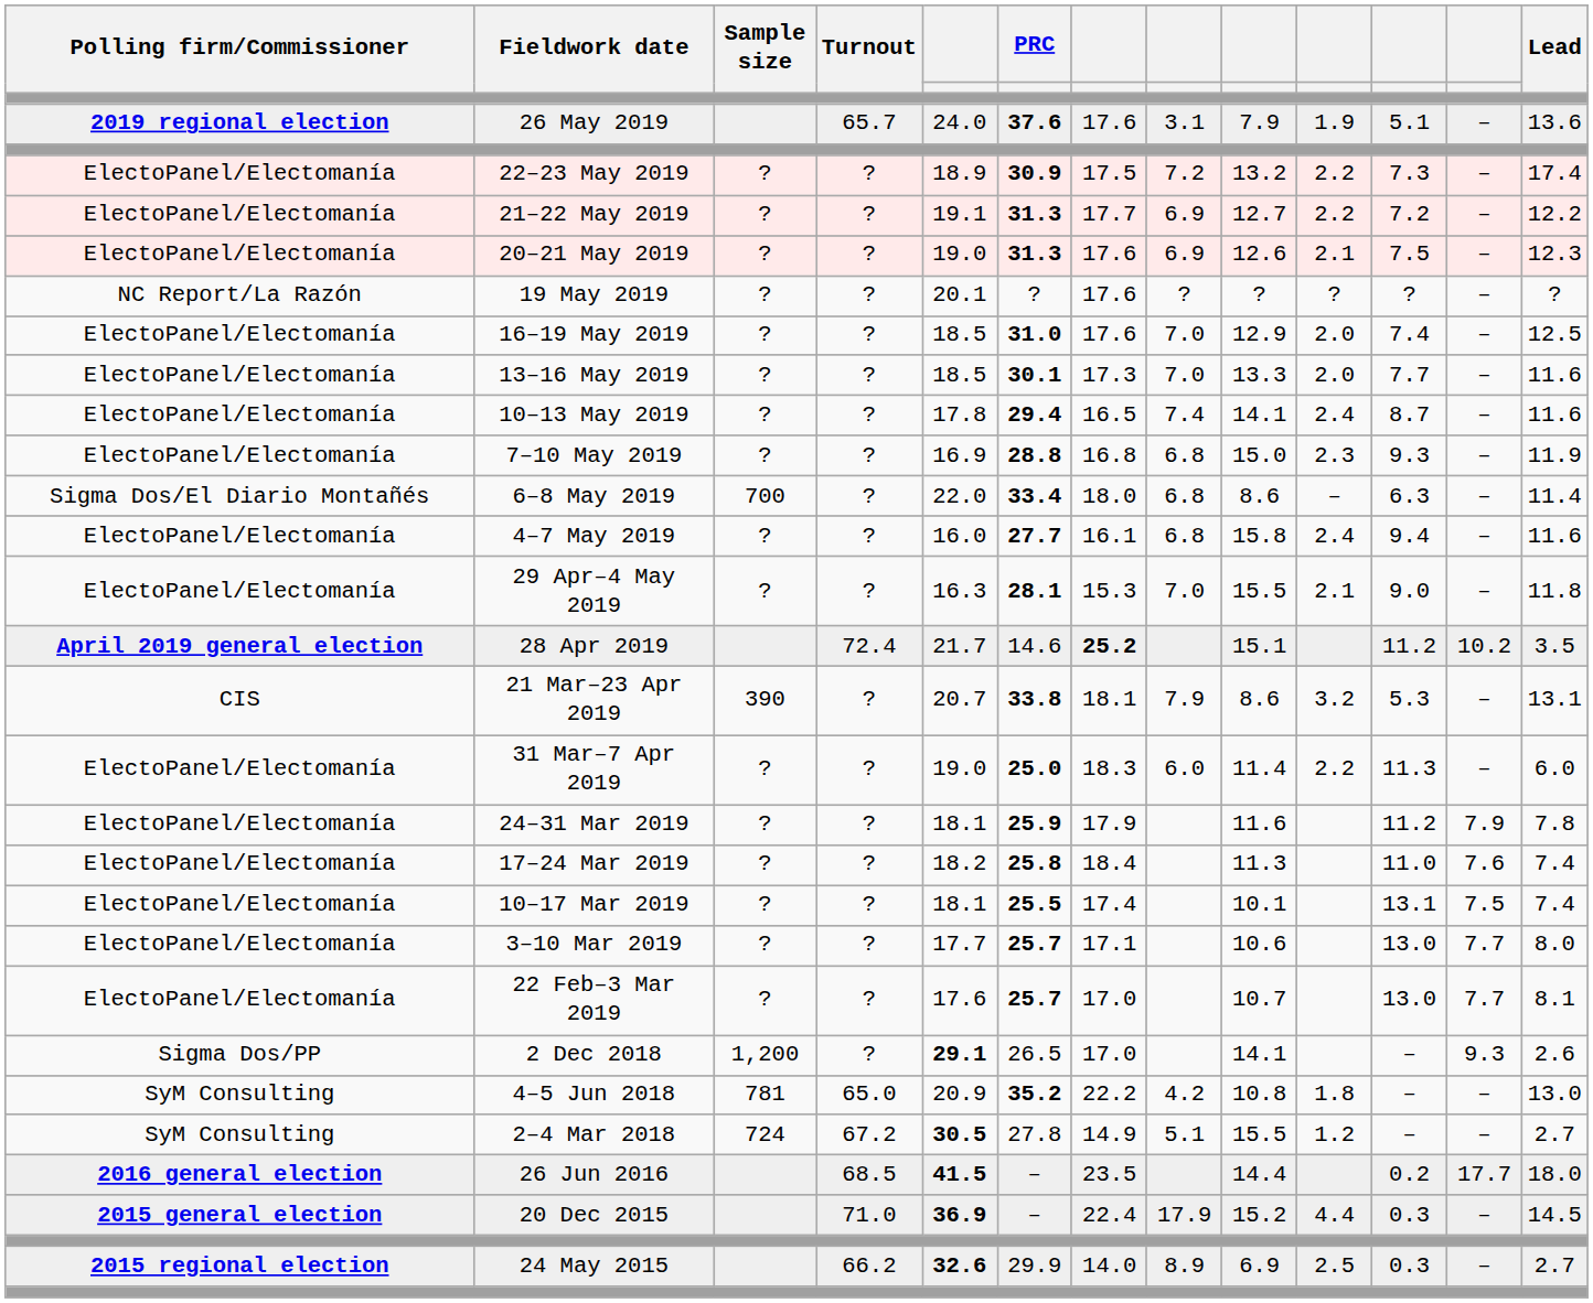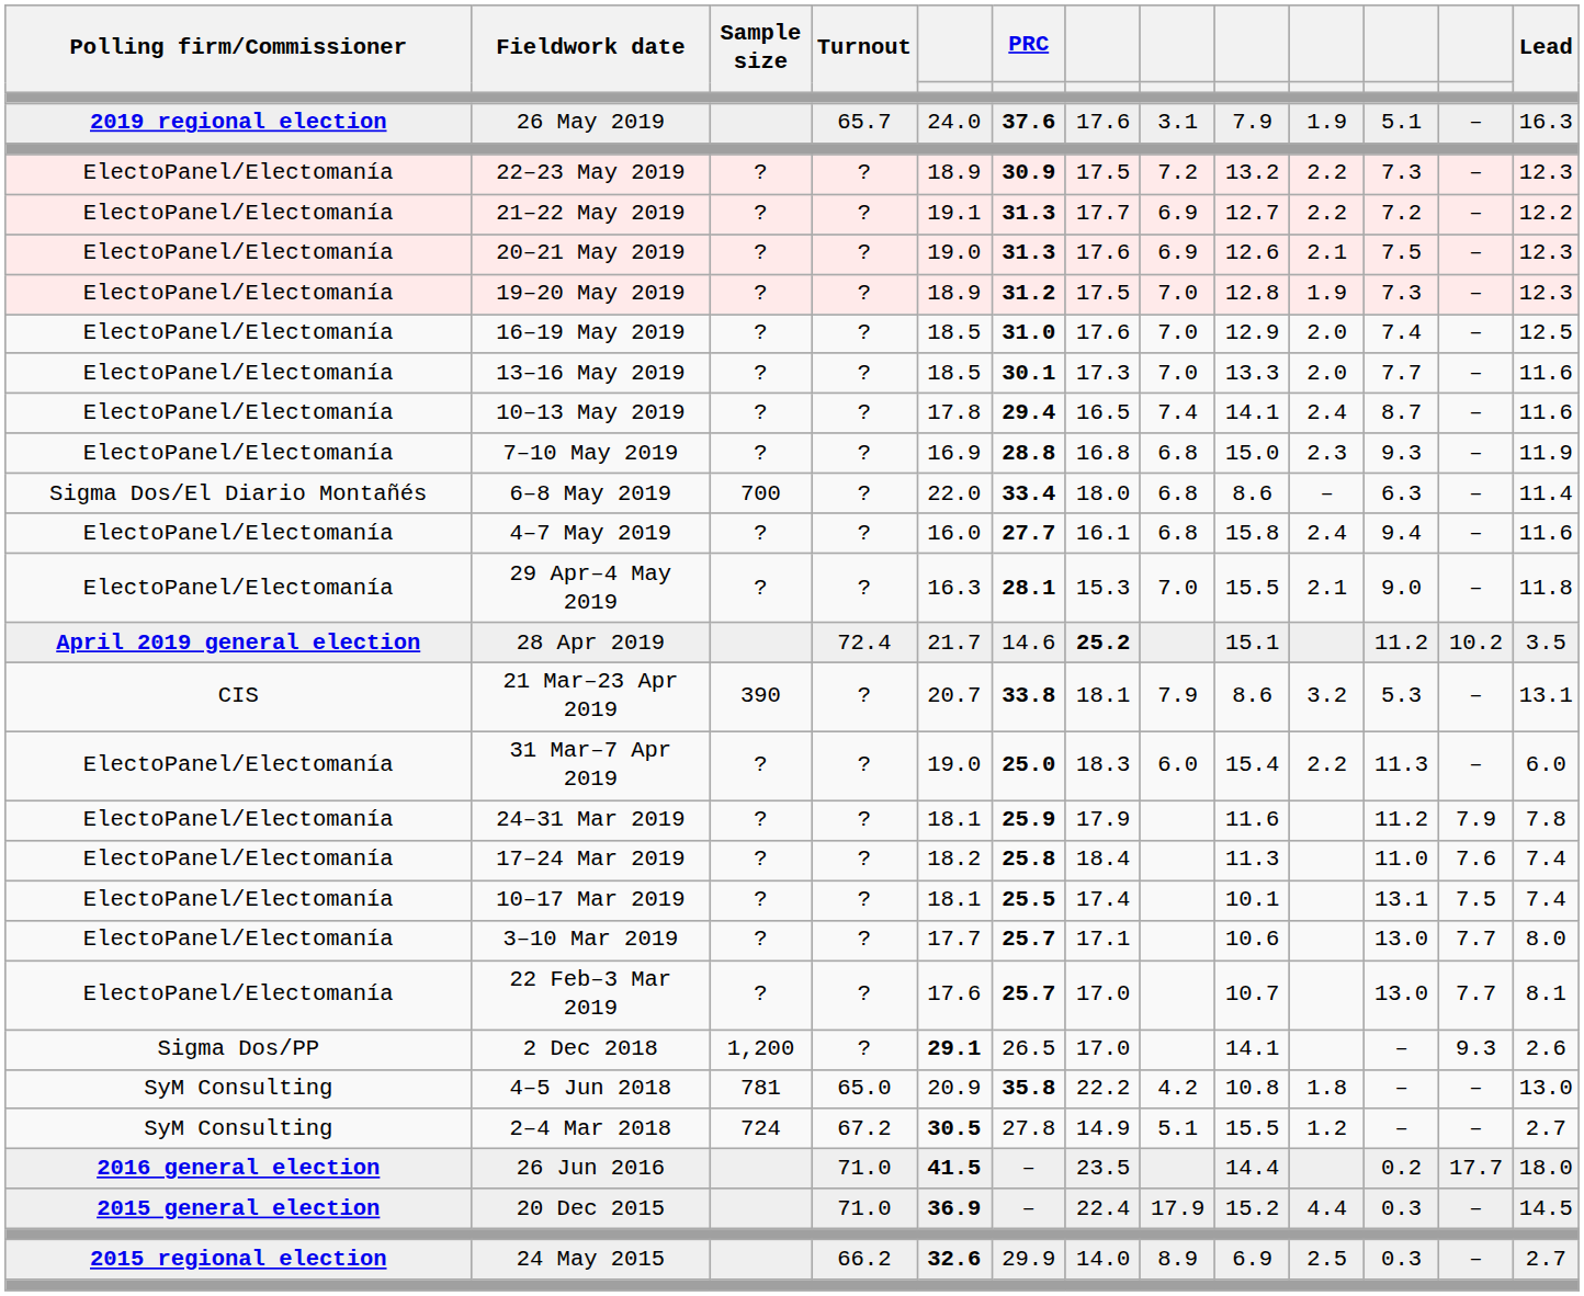26 May 2019 | Lead: 13.6 -> 16.3
22–23 May 2019 | Lead: 17.4 -> 12.3
+ row: ElectoPanel/Electomanía | 19–20 May 2019 | ? | ? | 18.9 | 31.2 | 17.5 | 7.0 | 12.8 | 1.9 | 7.3 | – | 12.3
- row: NC Report/La Razón | 19 May 2019 | ? | ? | 20.1 | ? | 17.6 | ? | ? | ? | ? | – | ?
31 Mar–7 Apr 2019 | column 9: 11.4 -> 15.4
4–5 Jun 2018 | PRC: 35.2 -> 35.8
26 Jun 2016 | Turnout: 68.5 -> 71.0
